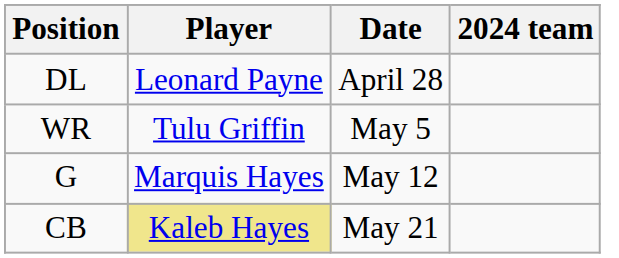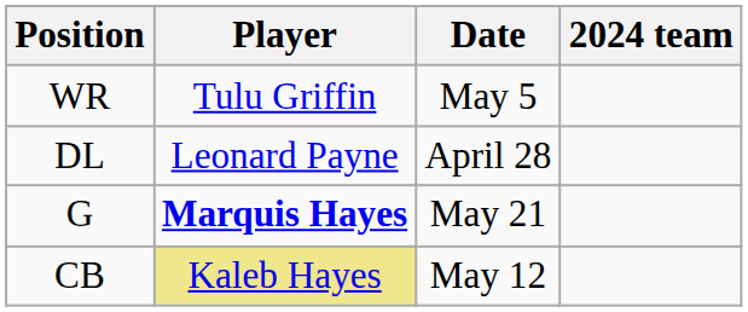rows swapped: DL <-> WR
G | Player: normal -> bold
G | Date: May 12 -> May 21
CB | Date: May 21 -> May 12
